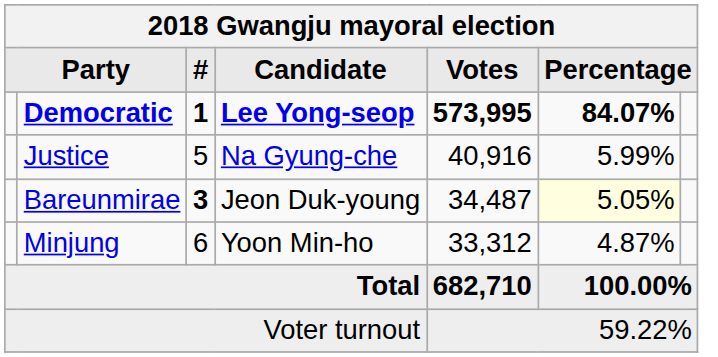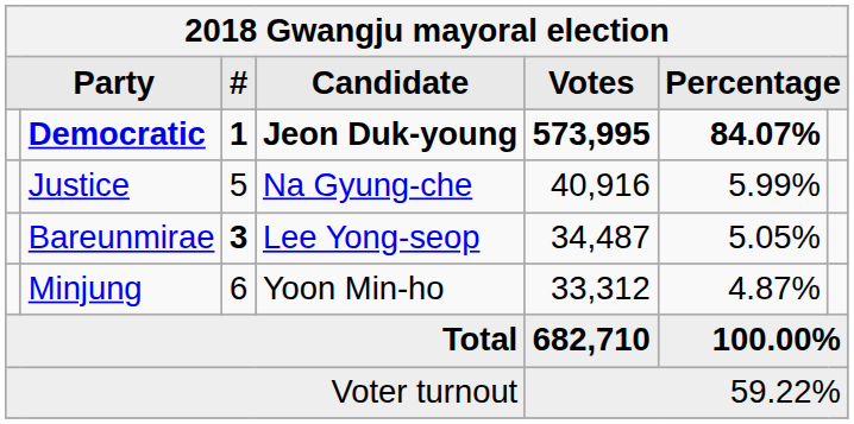Democratic | Candidate: Lee Yong-seop -> Jeon Duk-young
Bareunmirae | Candidate: Jeon Duk-young -> Lee Yong-seop
Bareunmirae | column 6: lightyellow background -> no background
